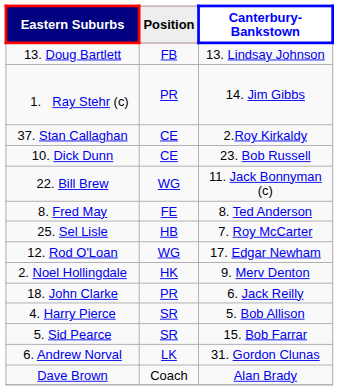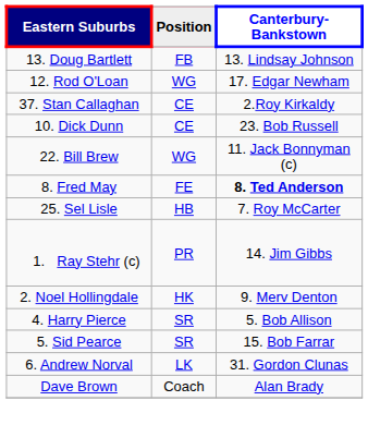rows swapped: 12. Rod O'Loan <-> Ray Stehr (c)
8. Fred May | Canterbury-Bankstown: normal -> bold
- row: 18. John Clarke | PR | 6. Jack Reilly
